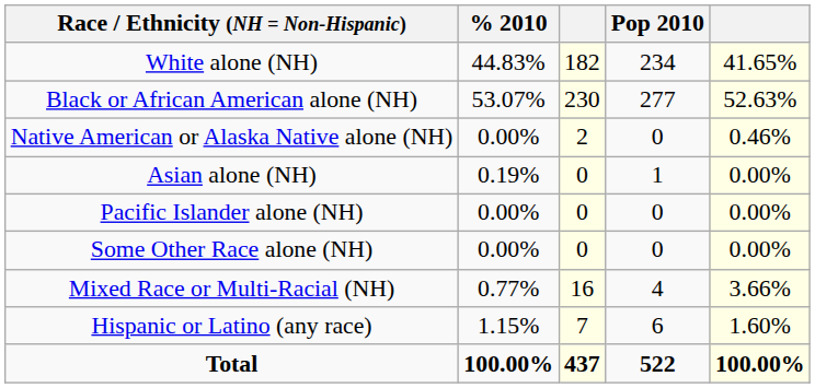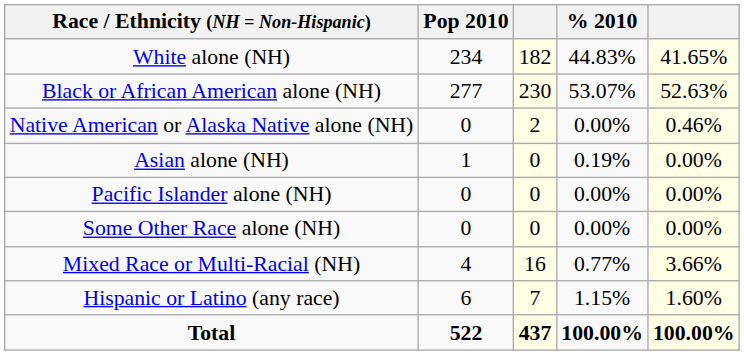columns swapped: Pop 2010 <-> % 2010
